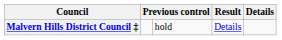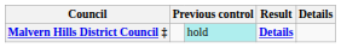Malvern Hills District Council ‡ | column 3: no background -> paleturquoise background
Malvern Hills District Council ‡ | column 4: normal -> bold
